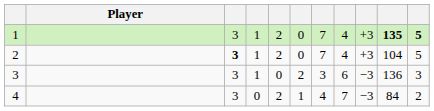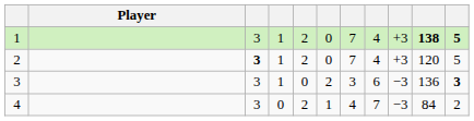row 2 | column 10: 135 -> 138
row 3 | column 10: 104 -> 120
row 4 | column 11: normal -> bold
